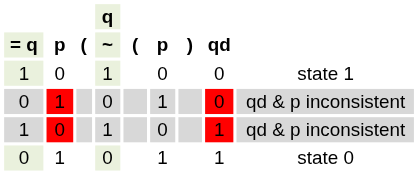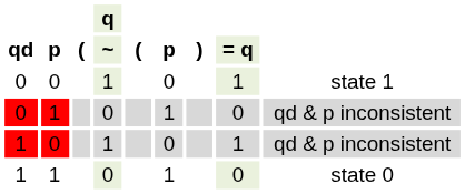columns swapped: qd <-> = q
